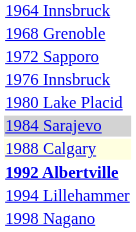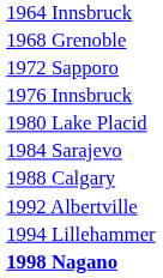1984 Sarajevo | column 1: lightgrey background -> no background
1988 Calgary | column 1: lightyellow background -> no background
1992 Albertville | column 1: bold -> normal
1998 Nagano | column 1: normal -> bold
